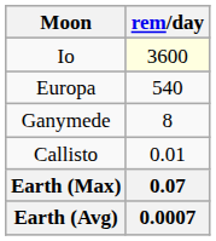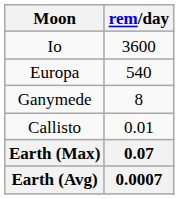Io | rem/day: lightyellow background -> no background
